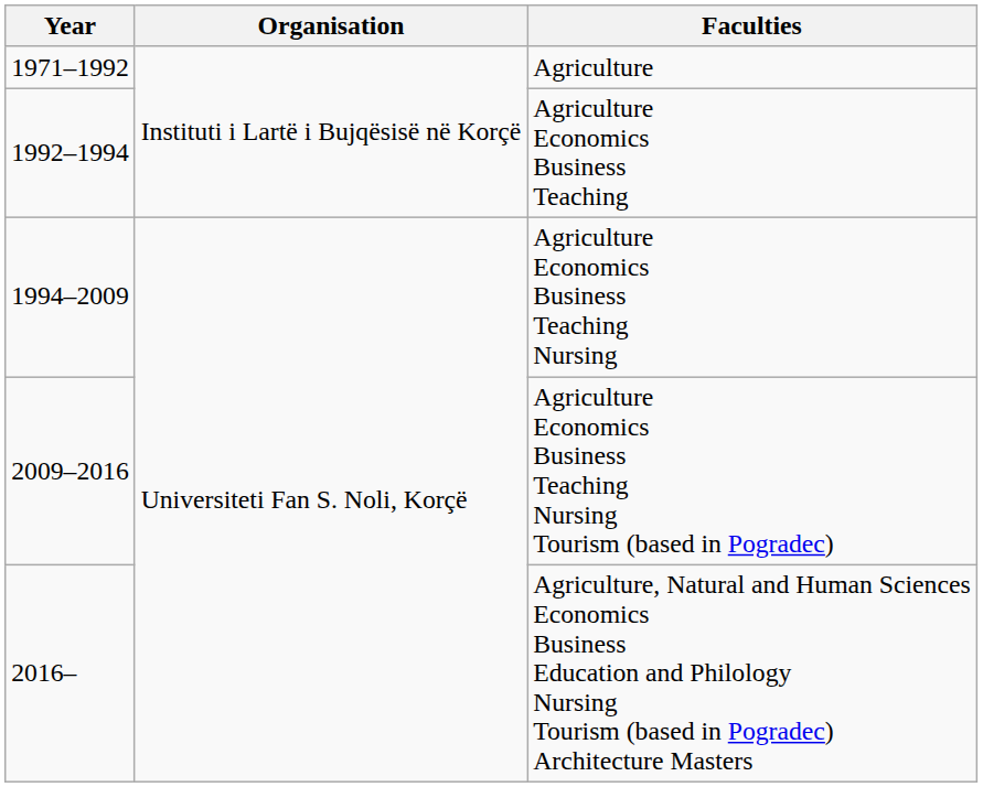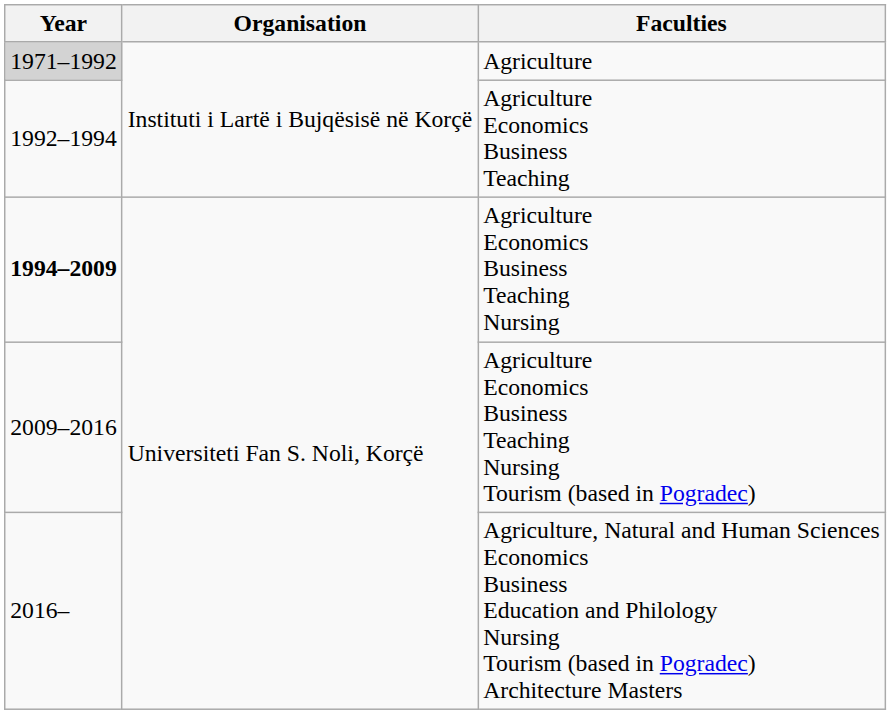Agriculture | Year: no background -> lightgrey background
Agriculture Economics Business Teaching Nursing | Year: normal -> bold
